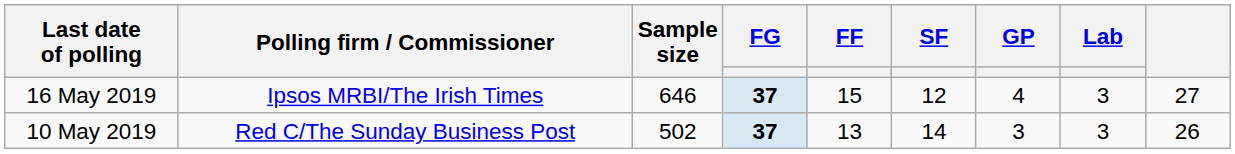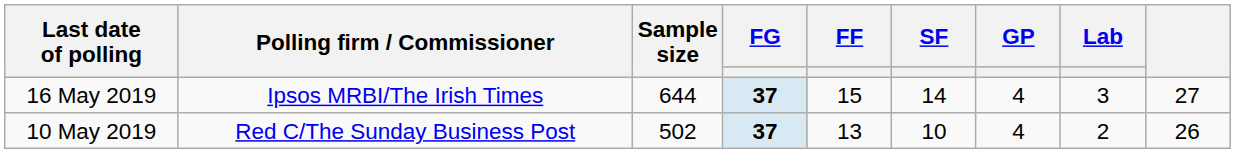16 May 2019 | Sample size: 646 -> 644
16 May 2019 | SF: 12 -> 14
10 May 2019 | SF: 14 -> 10
10 May 2019 | GP: 3 -> 4
10 May 2019 | Lab: 3 -> 2
